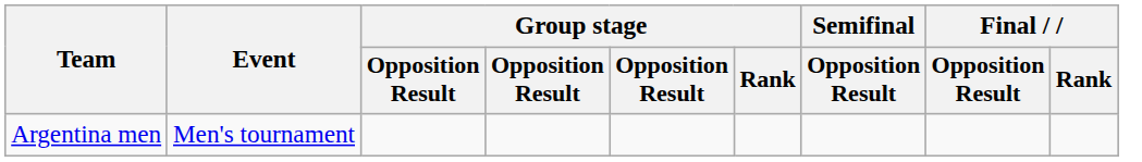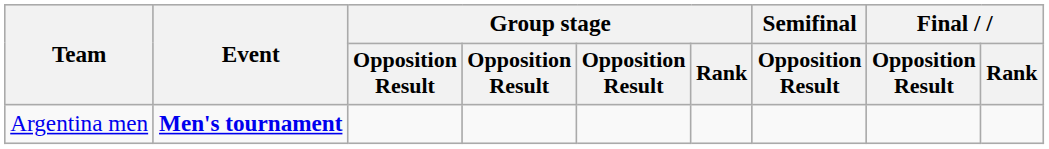Argentina men | Event: normal -> bold
